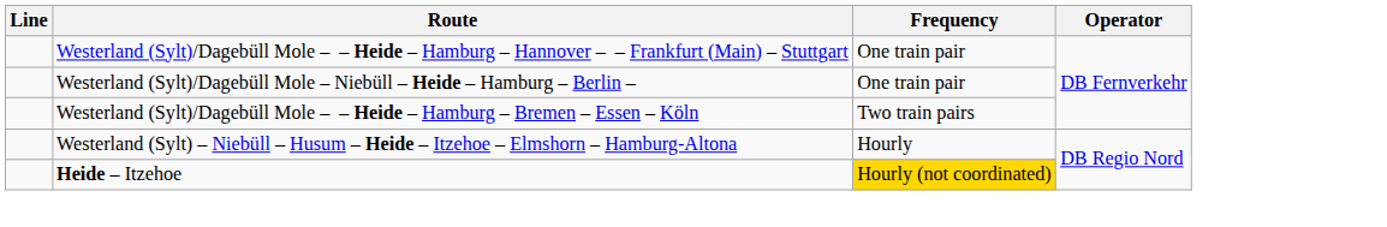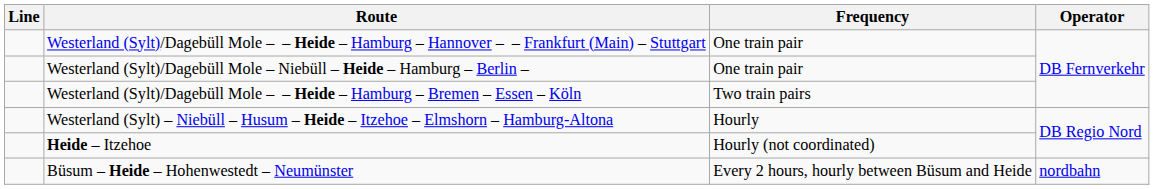Heide – Itzehoe | Frequency: gold background -> no background
+ row: Büsum – Heide – Hohenwestedt – Neumünster | Every 2 hours, hourly between Büsum and Heide | nordbahn
